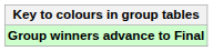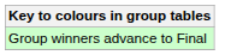row 2 | column 1: bold -> normal
